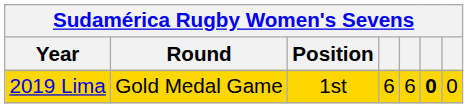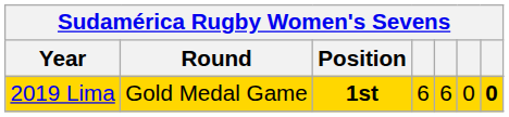2019 Lima | Position: normal -> bold
2019 Lima | column 6: bold -> normal
2019 Lima | column 7: normal -> bold
